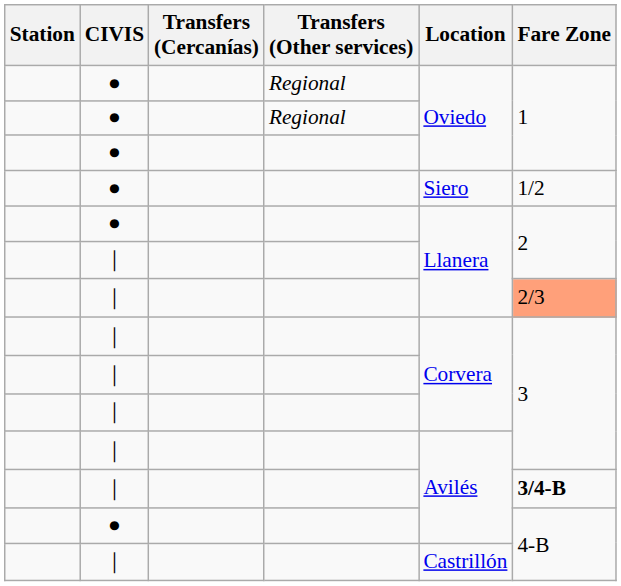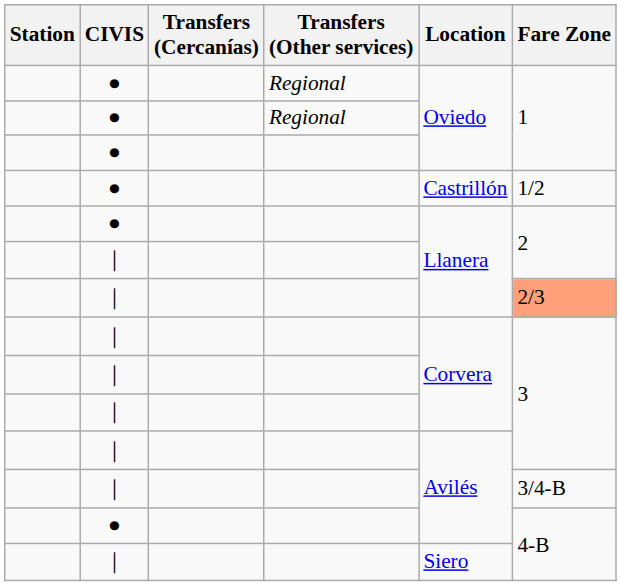row 5 | Location: Siero -> Castrillón
row 13 | Fare Zone: bold -> normal
row 15 | Location: Castrillón -> Siero
